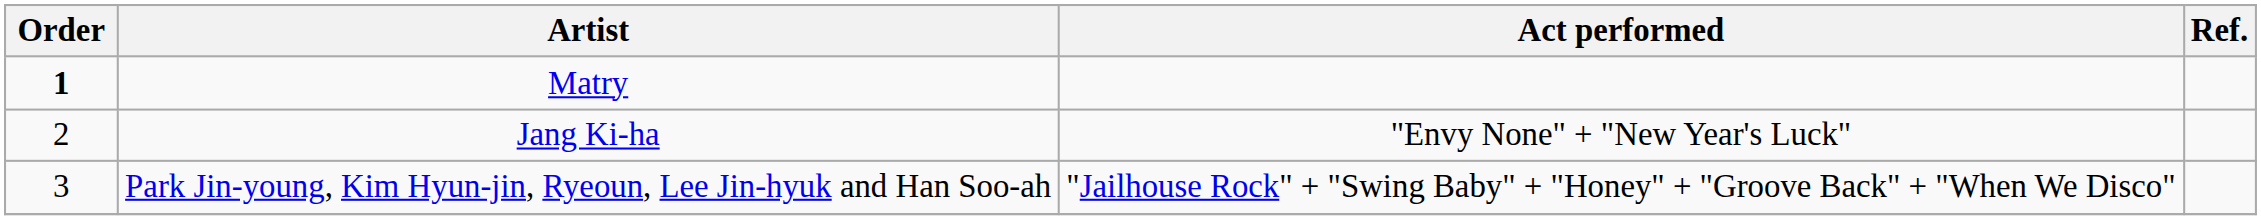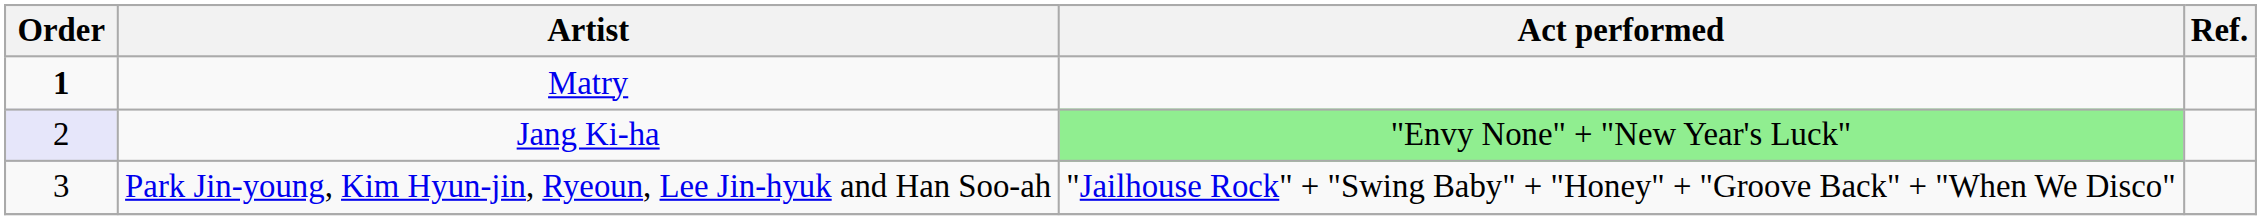Jang Ki-ha | Order: no background -> lavender background
Jang Ki-ha | Act performed: no background -> lightgreen background
